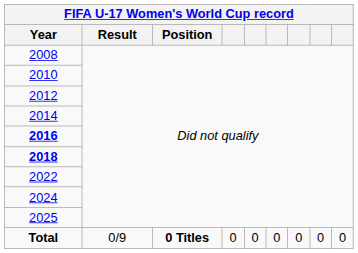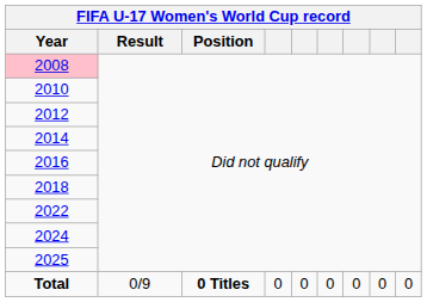2008 | Year: no background -> pink background
2016 | Year: bold -> normal
2018 | Year: bold -> normal
